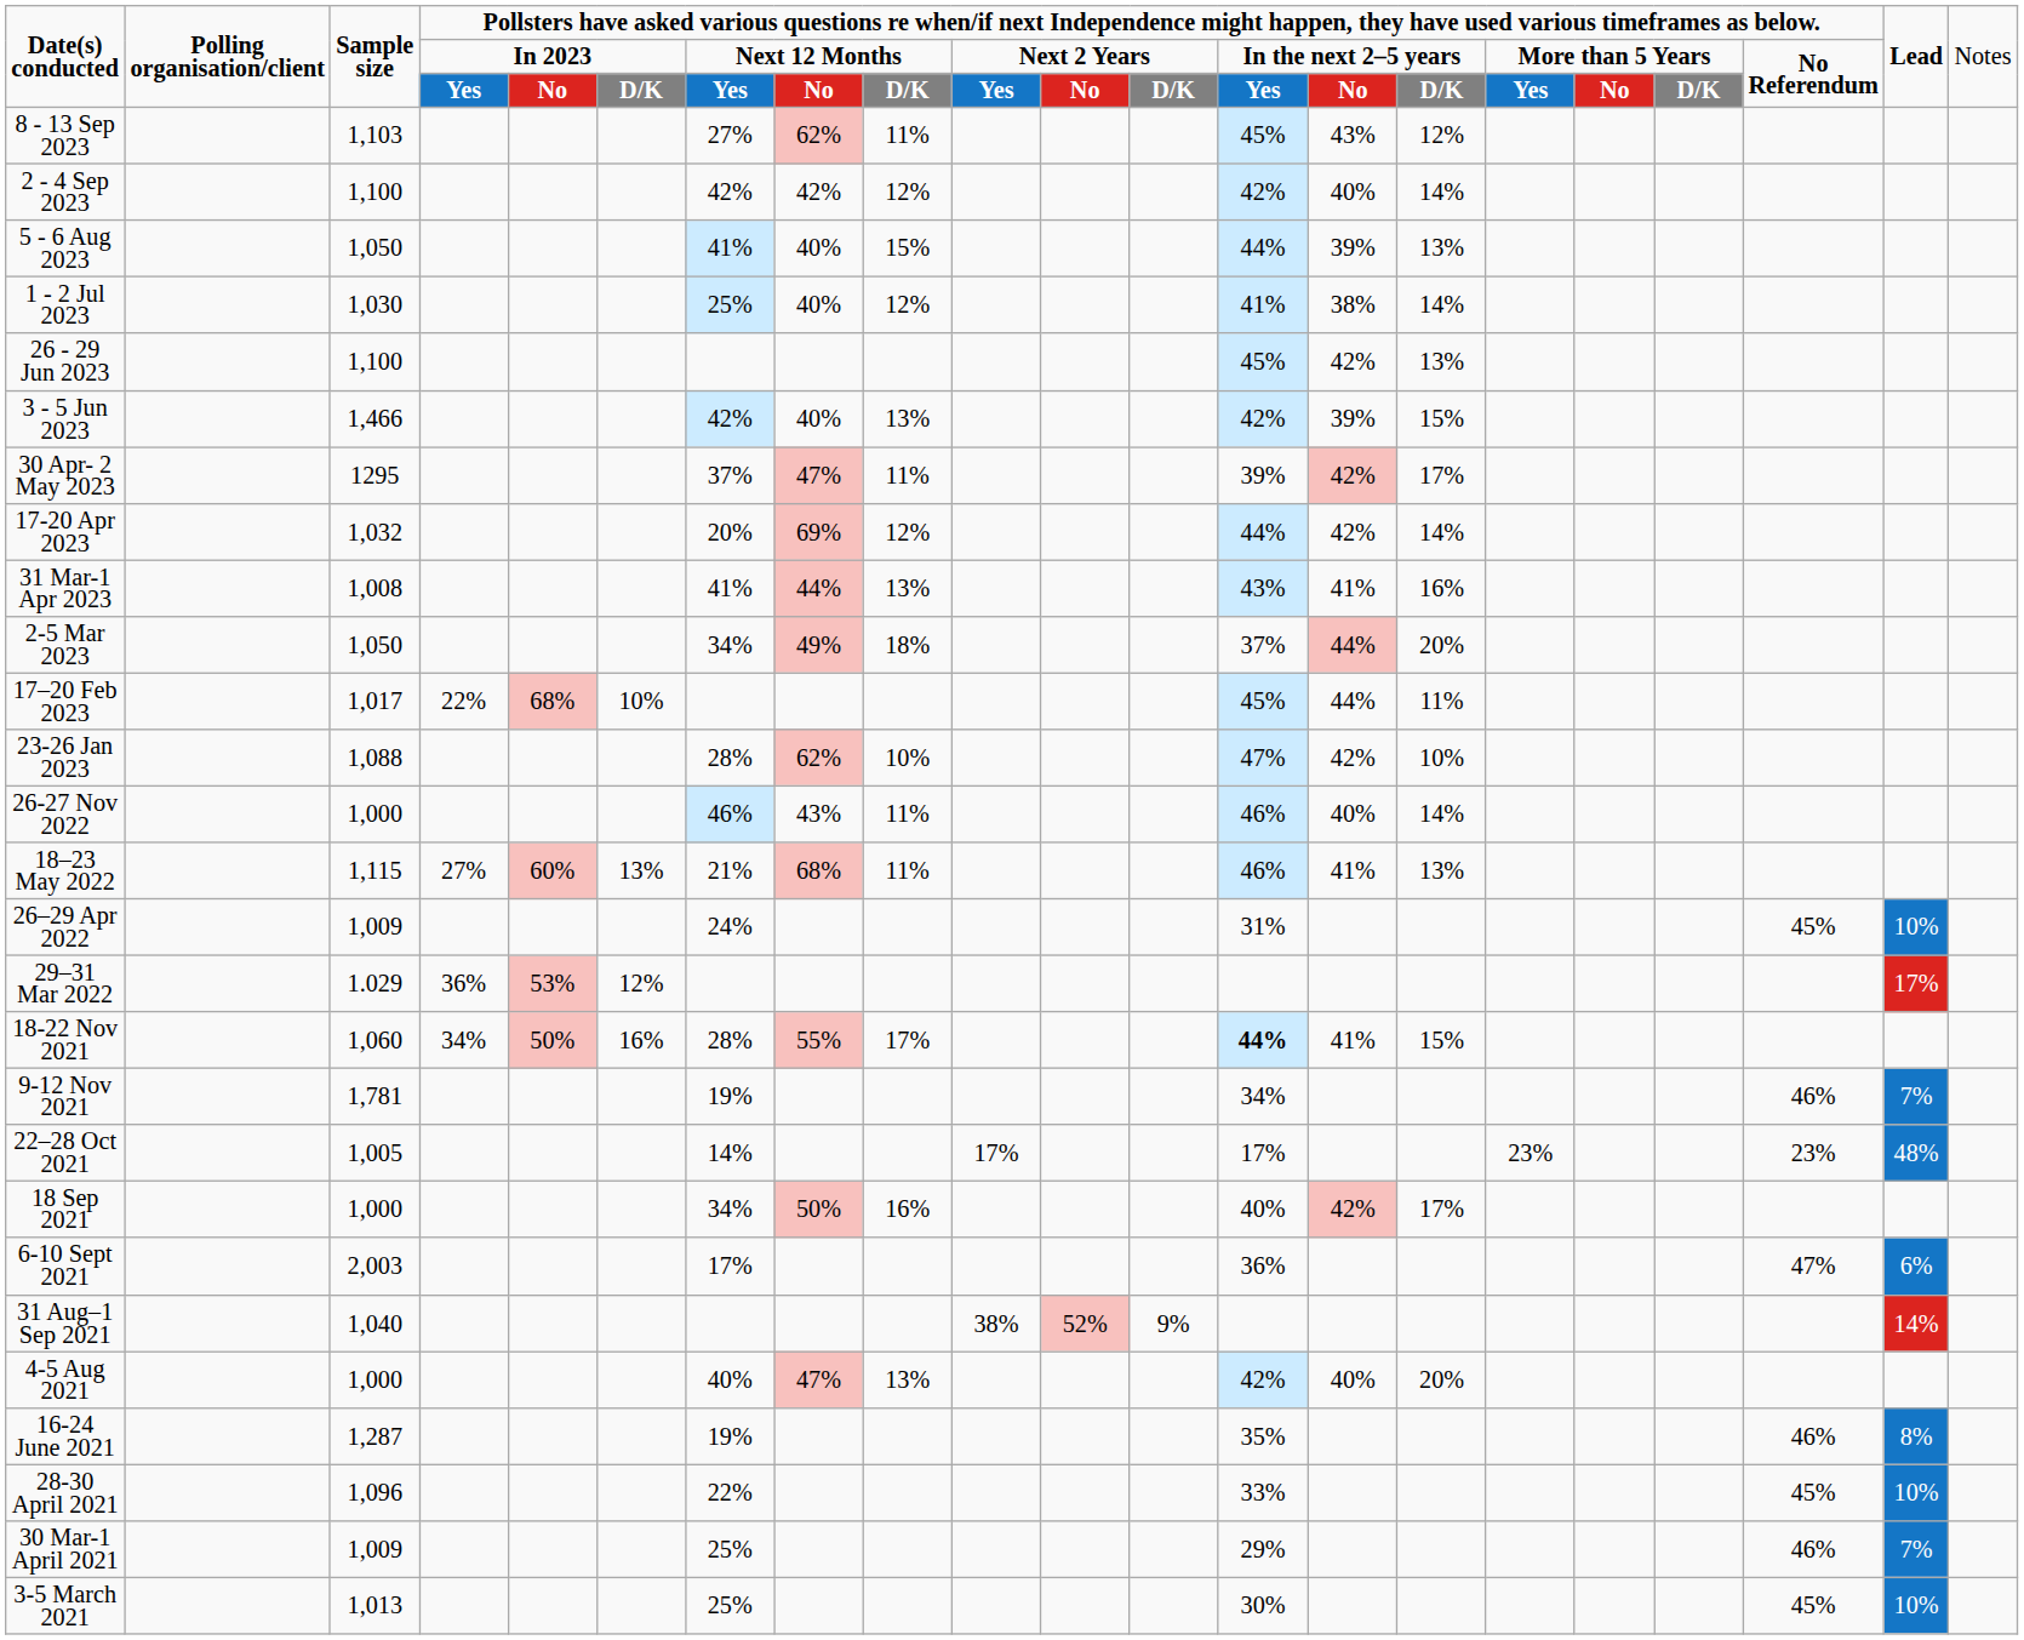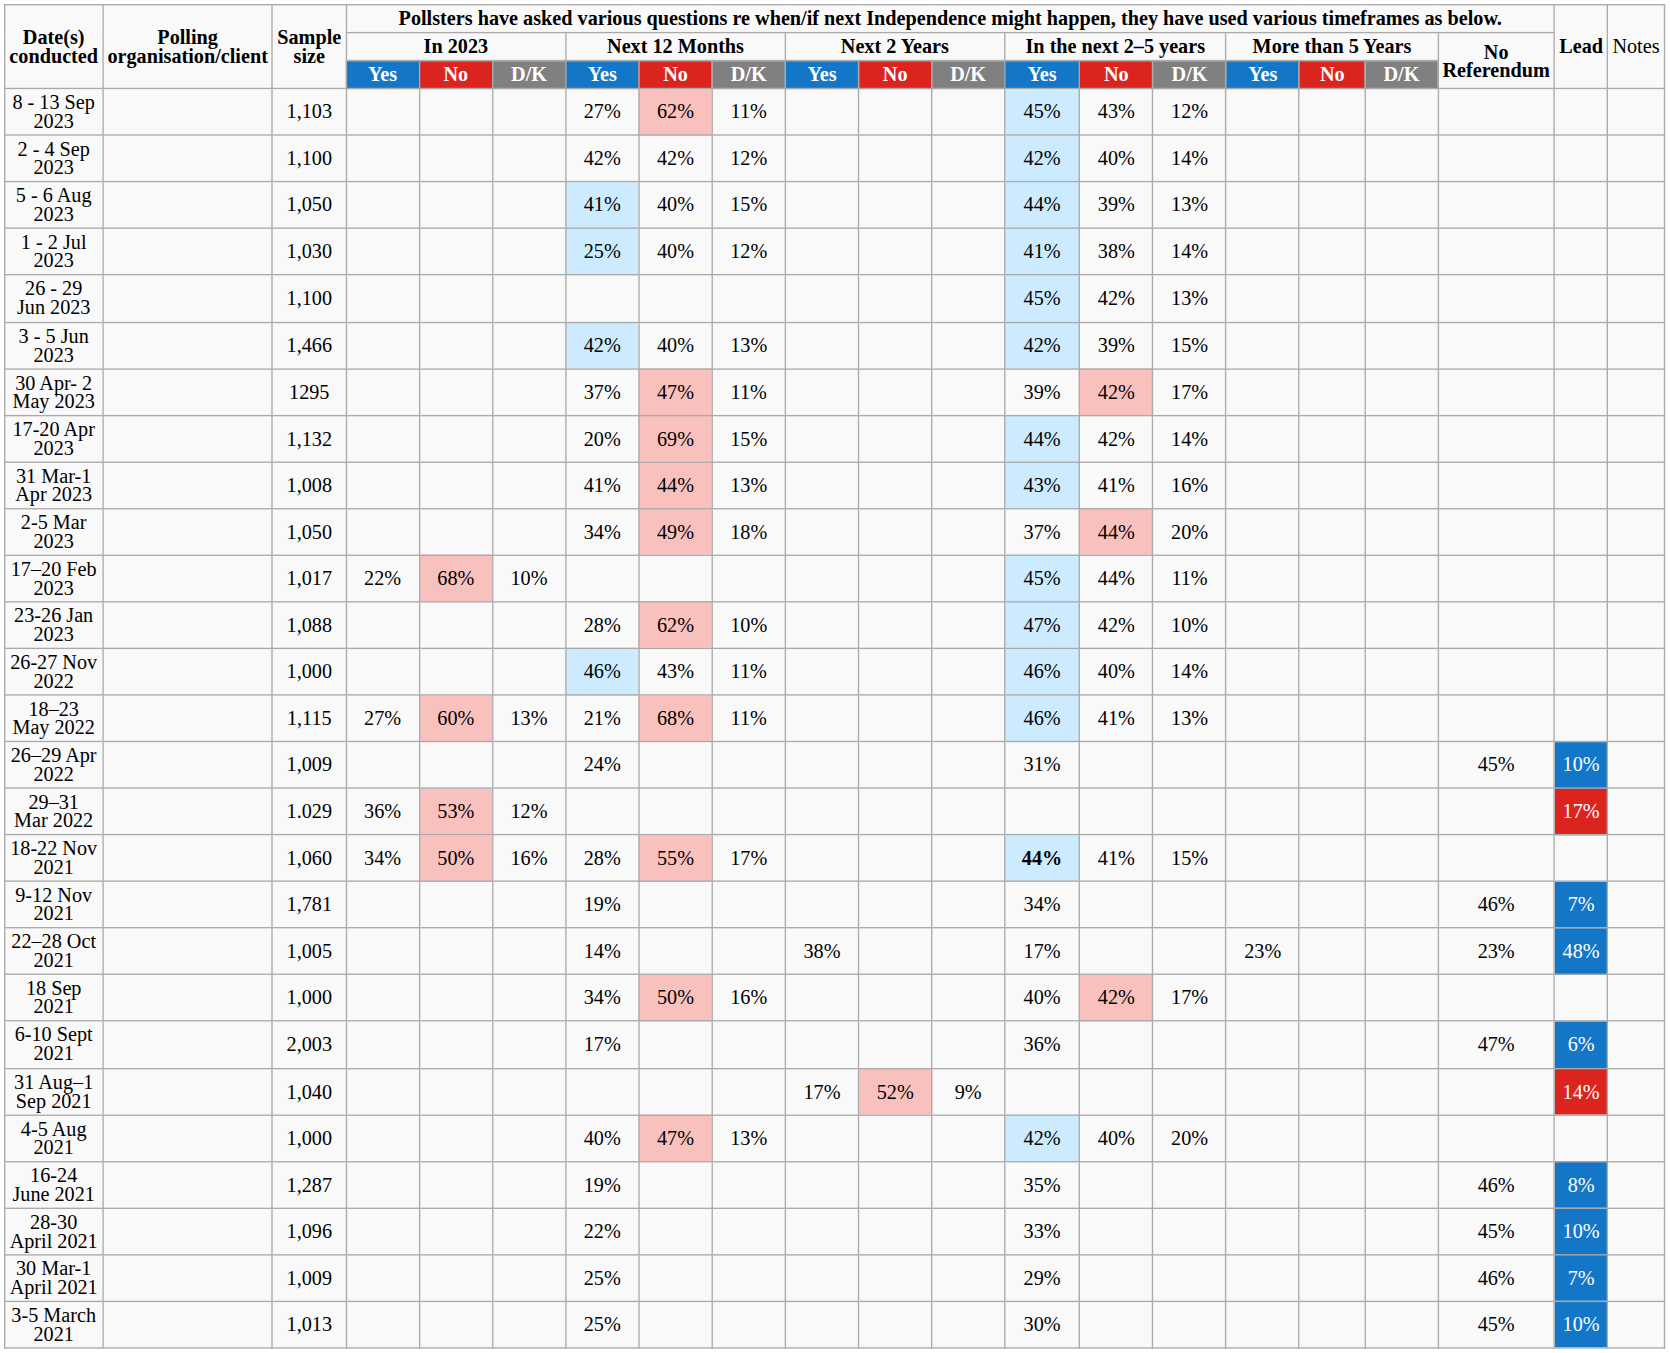17-20 Apr 2023 | column 3: 1,032 -> 1,132
17-20 Apr 2023 | column 9: 12% -> 15%
22–28 Oct 2021 | column 10: 17% -> 38%
31 Aug–1 Sep 2021 | column 10: 38% -> 17%
